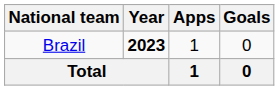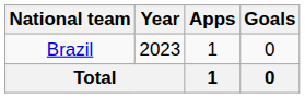Brazil | Year: bold -> normal
